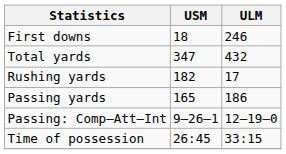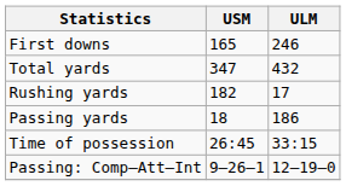First downs | USM: 18 -> 165
Passing yards | USM: 165 -> 18
rows swapped: Passing: Comp–Att–Int <-> Time of possession
